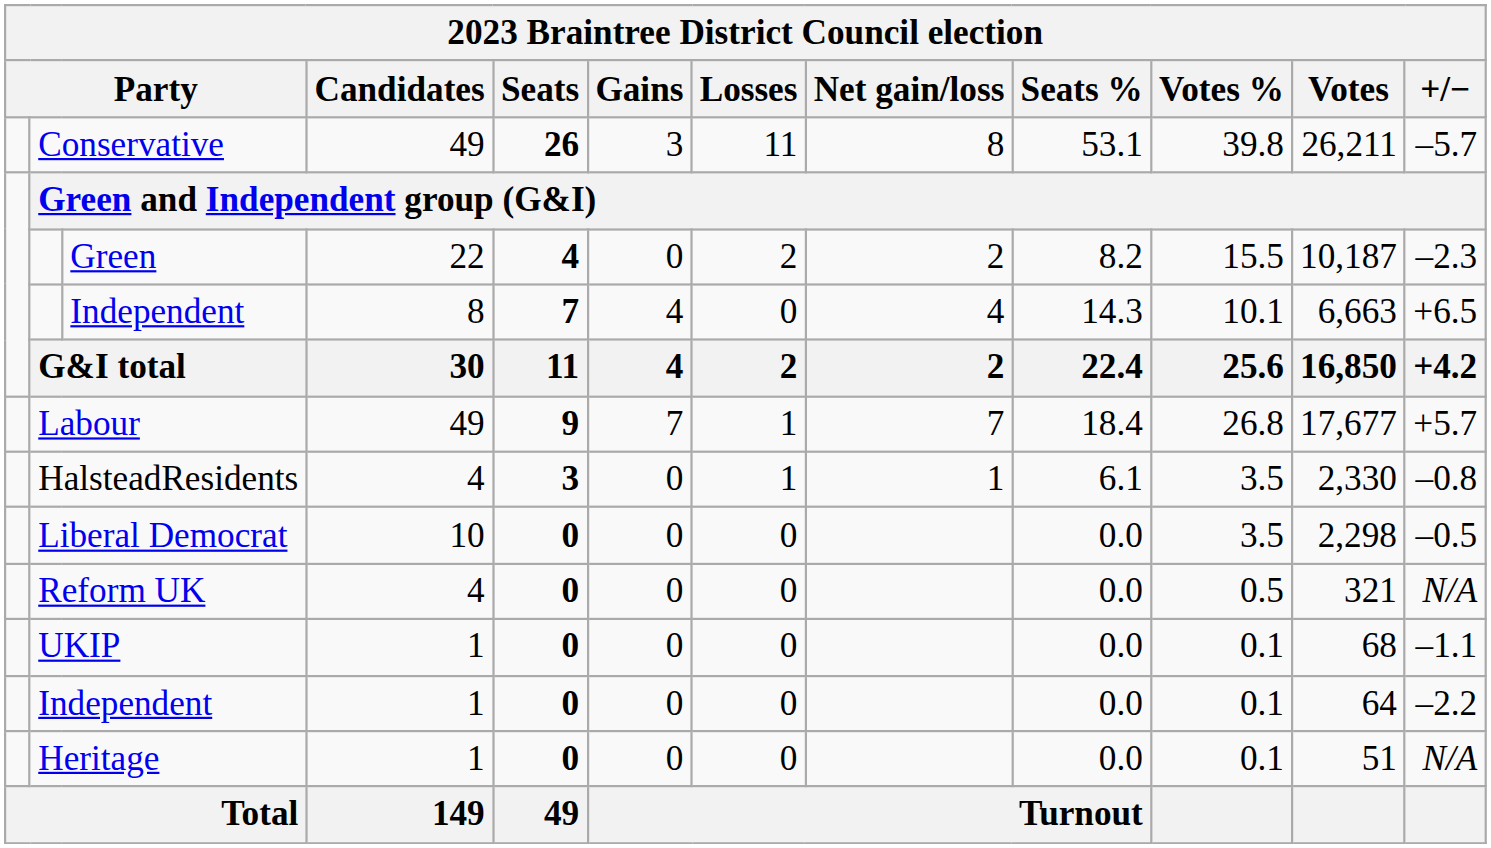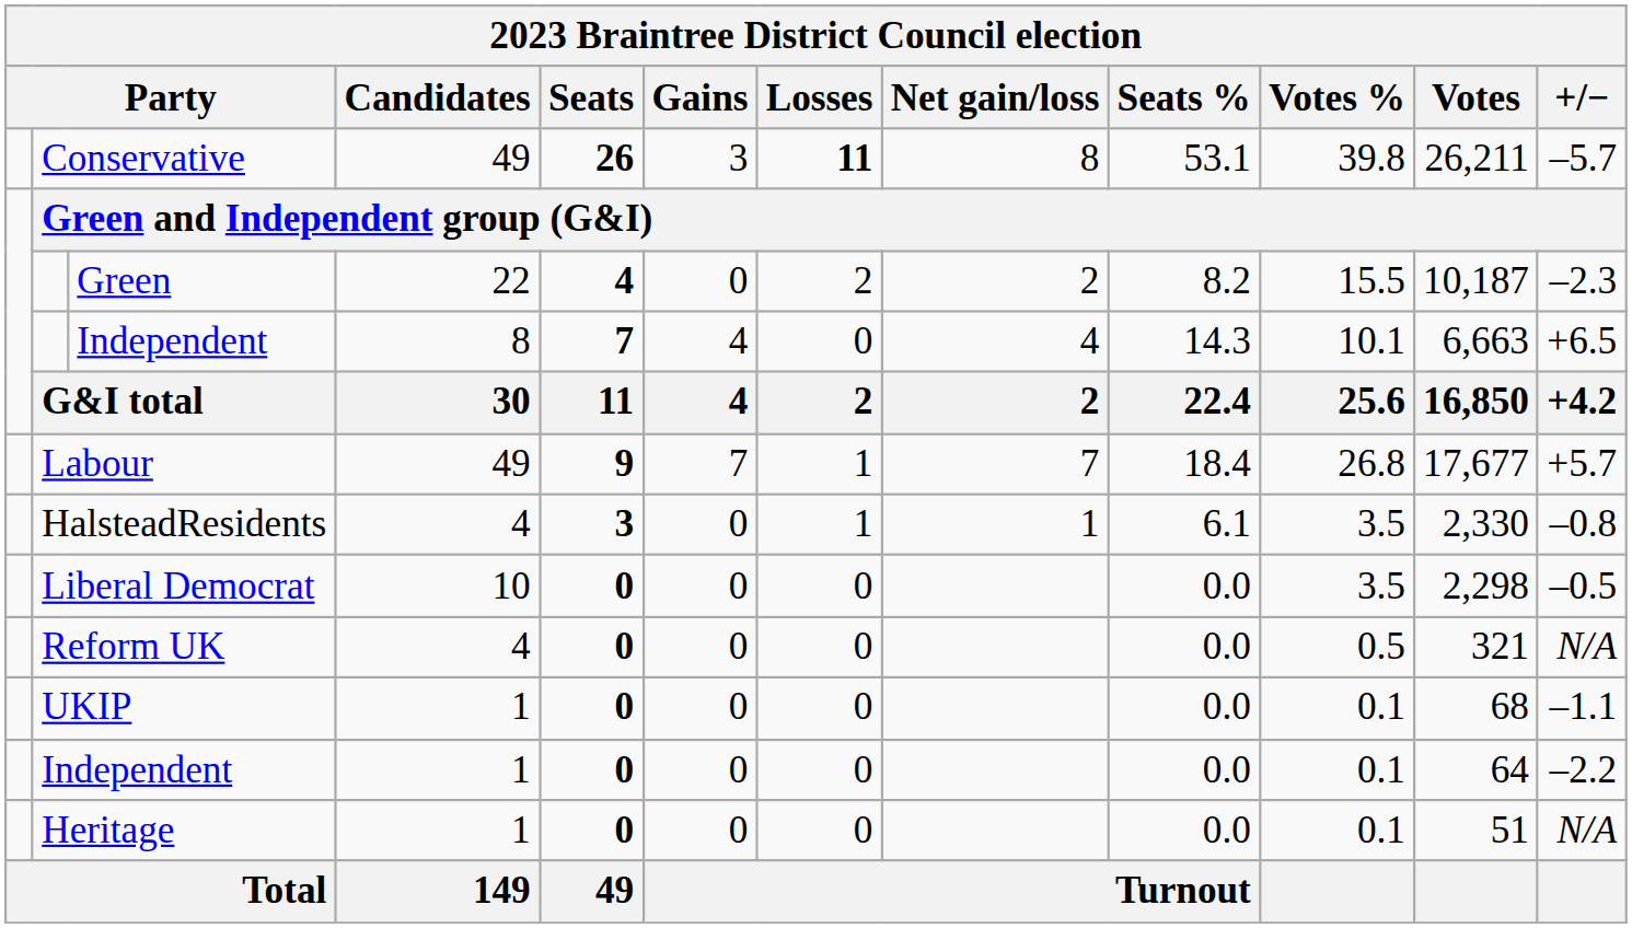Conservative | Losses: normal -> bold
